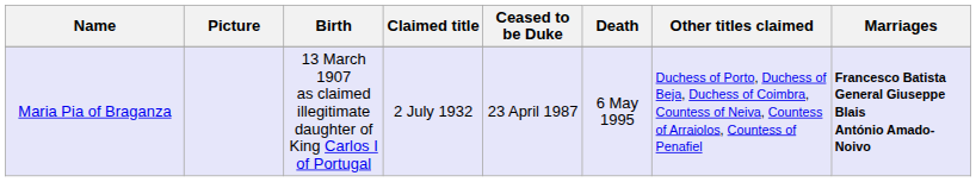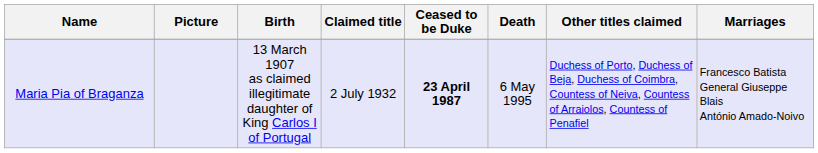Maria Pia of Braganza | Ceased to be Duke: normal -> bold
Maria Pia of Braganza | Marriages: bold -> normal
